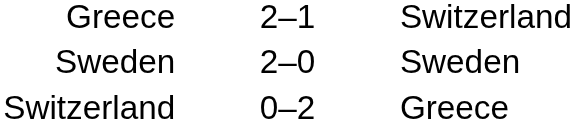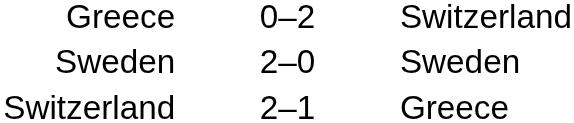row 1 | column 2: 2–1 -> 0–2
row 3 | column 2: 0–2 -> 2–1
